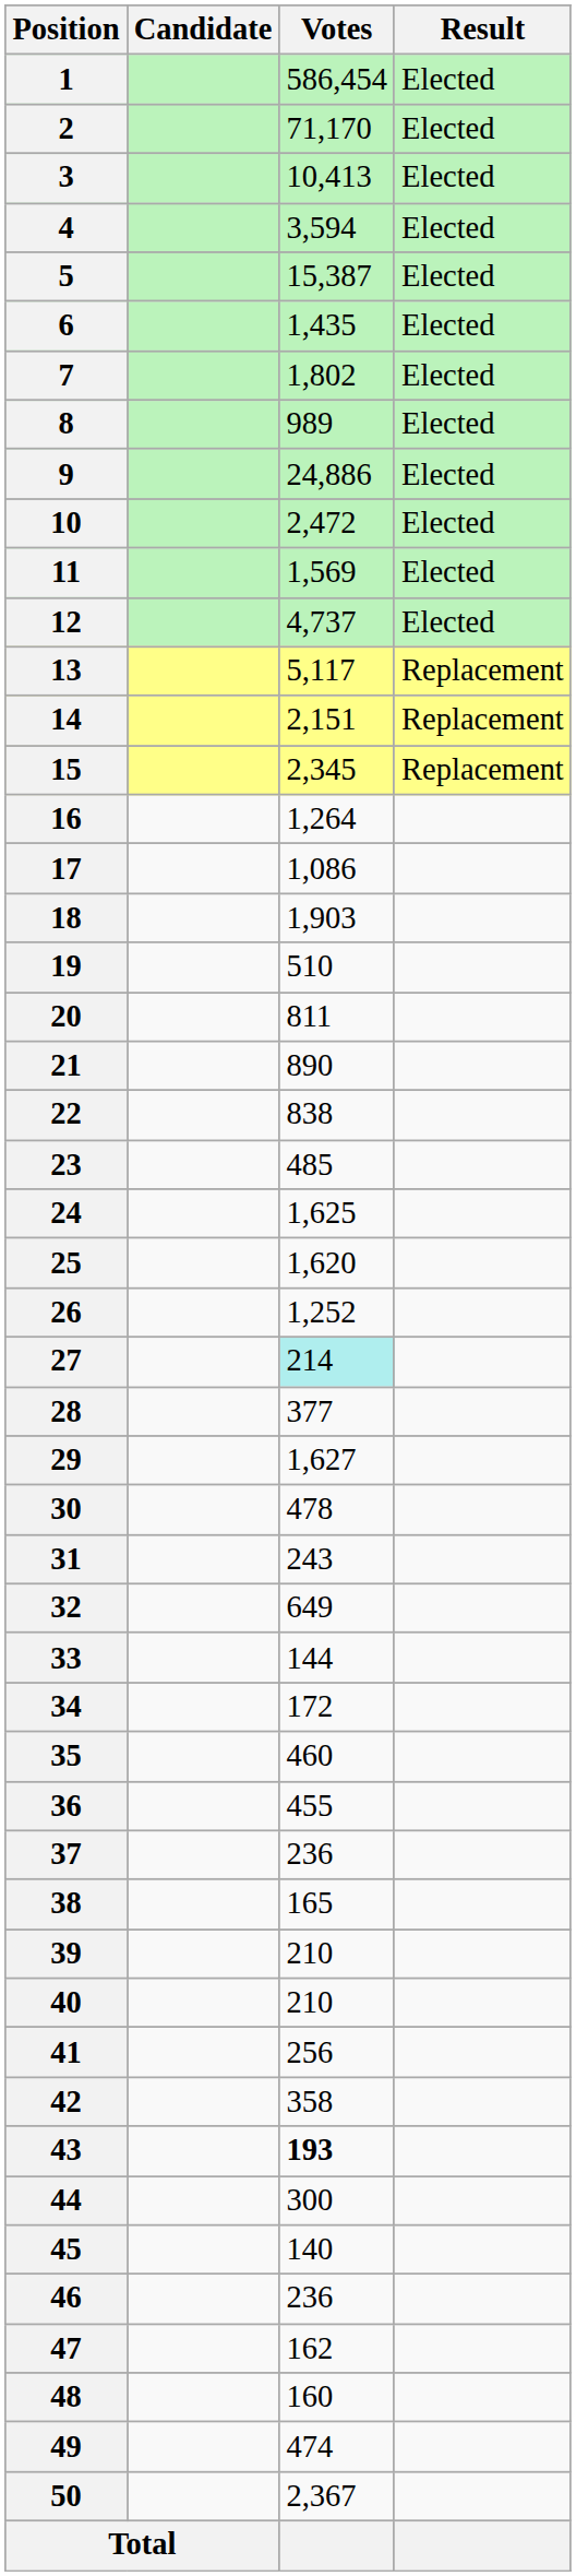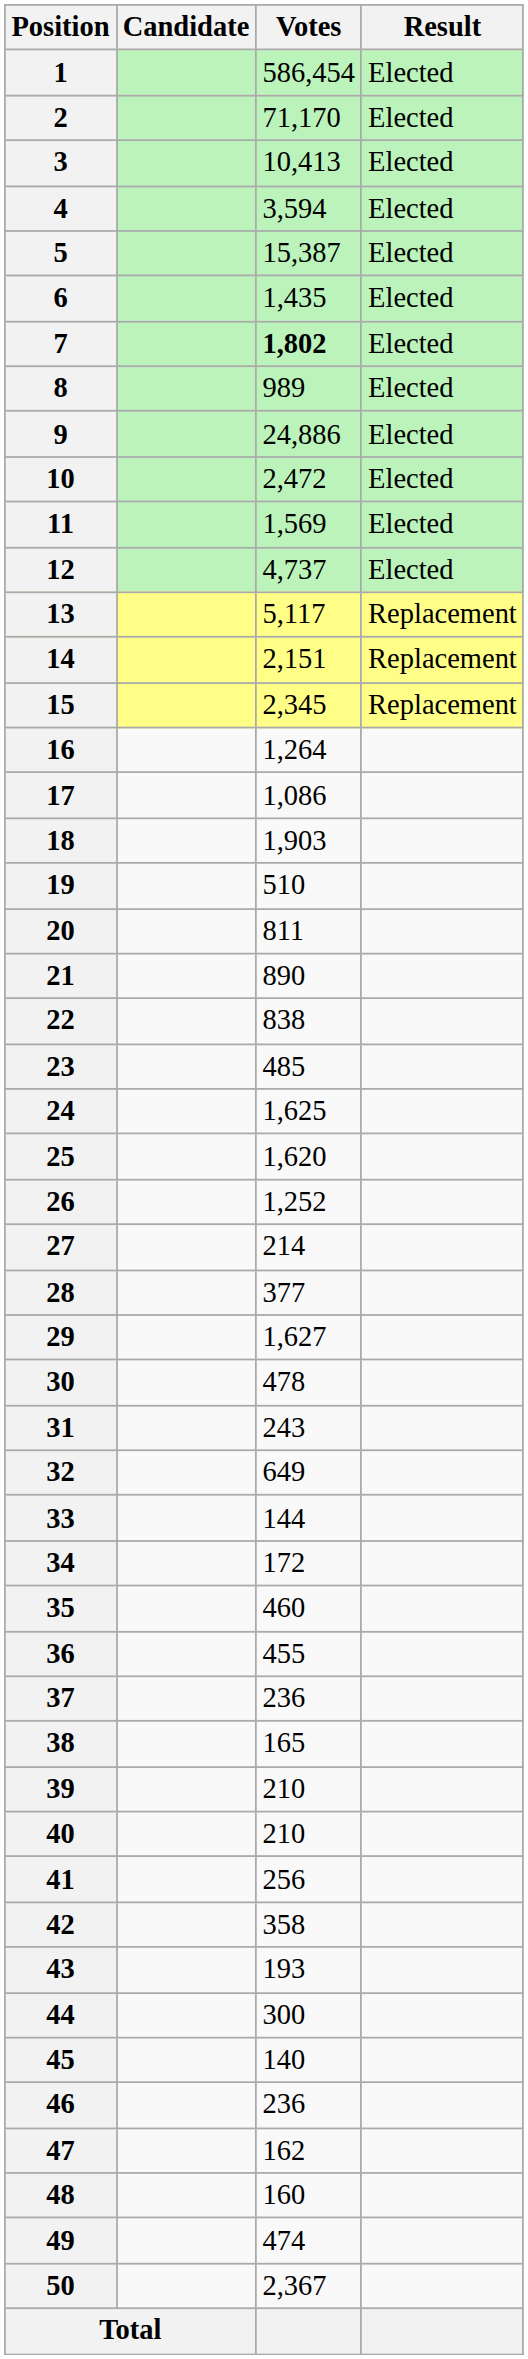7 | Votes: normal -> bold
27 | Votes: paleturquoise background -> no background
43 | Votes: bold -> normal
